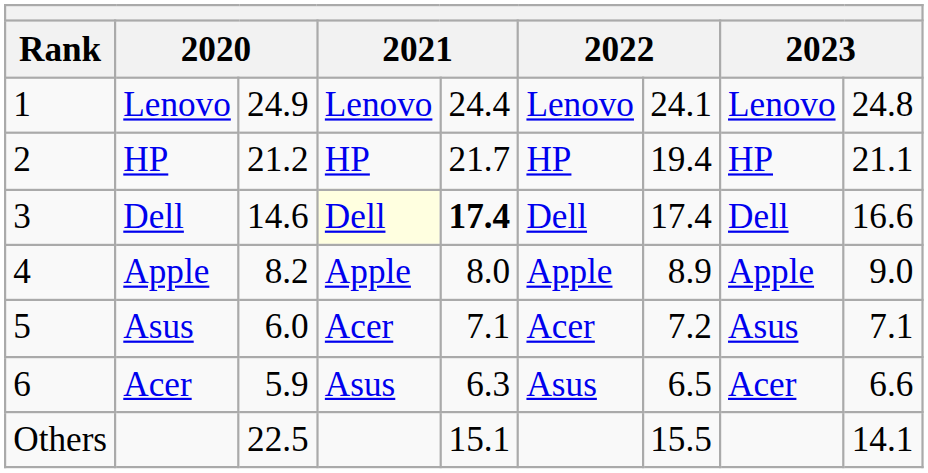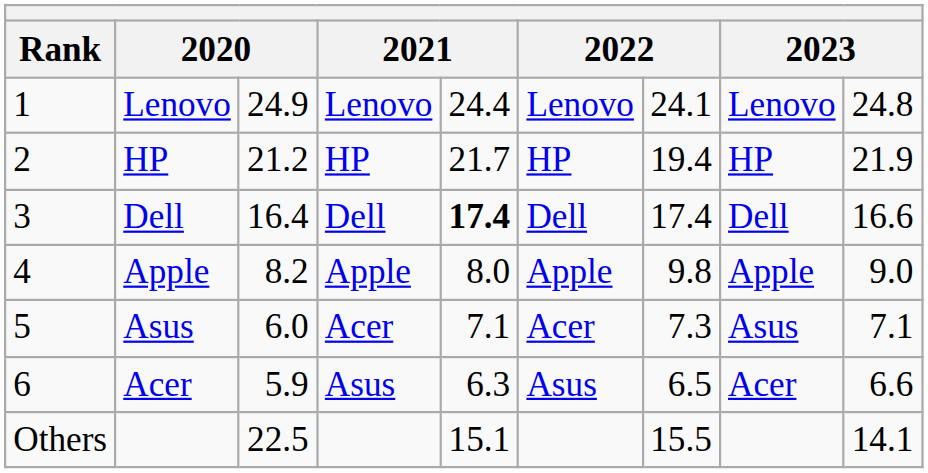row 4 | column 9: 21.1 -> 21.9
row 5 | column 3: 14.6 -> 16.4
row 5 | column 4: lightyellow background -> no background
row 6 | column 7: 8.9 -> 9.8
row 7 | column 7: 7.2 -> 7.3
